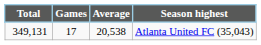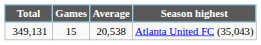Atlanta United FC (35,043) | Games: 17 -> 15
